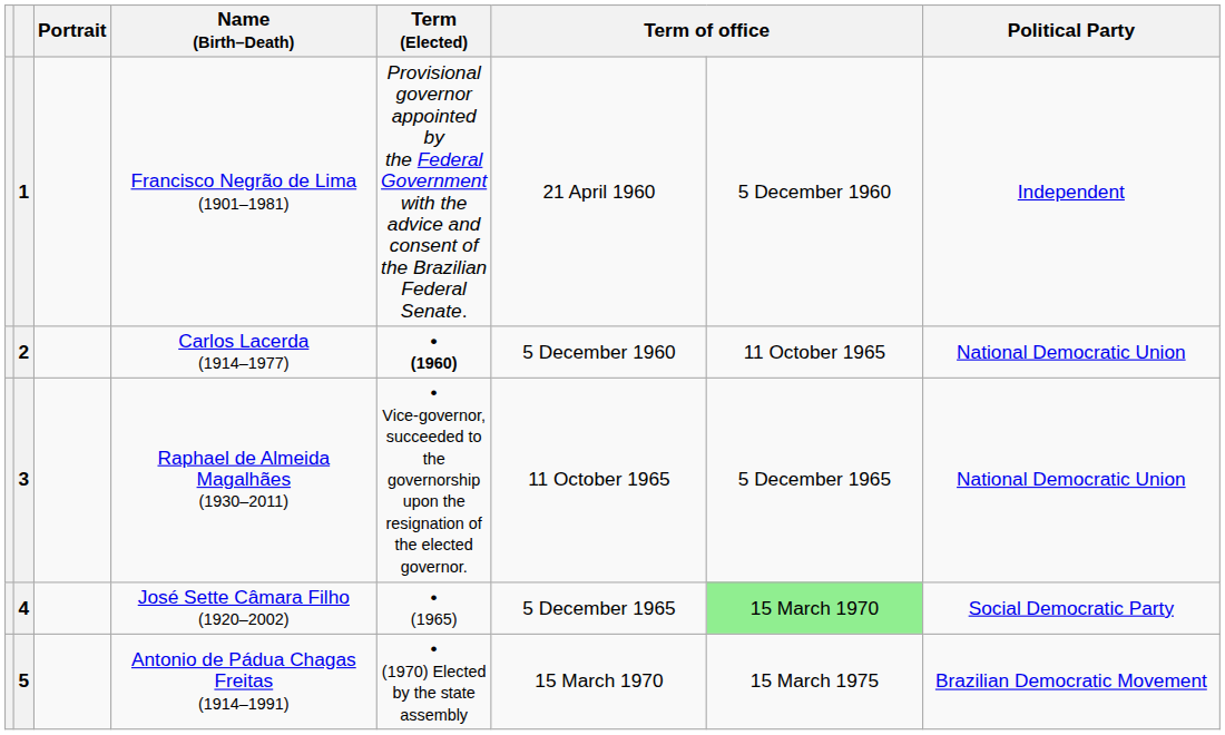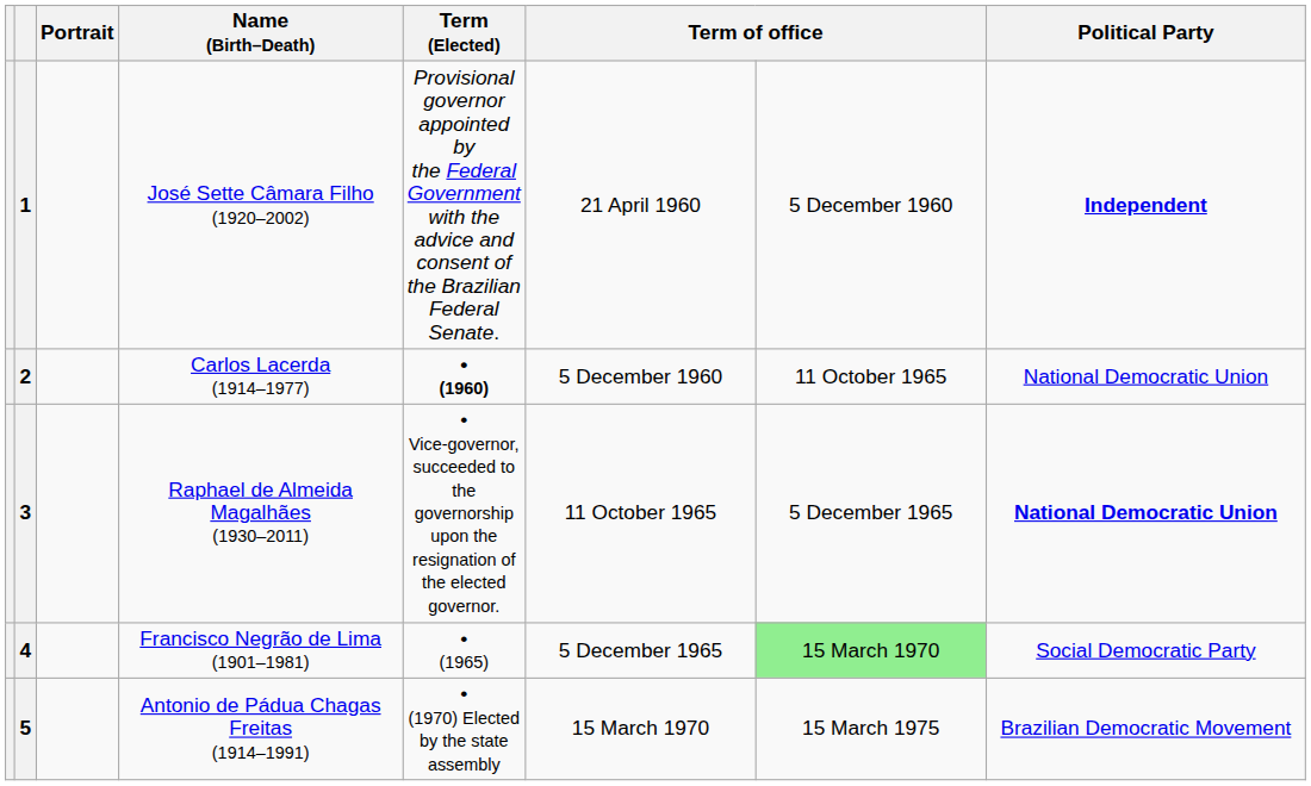1 | Name (Birth–Death): Francisco Negrão de Lima (1901–1981) -> José Sette Câmara Filho (1920–2002)
1 | Political Party: normal -> bold
3 | Political Party: normal -> bold
4 | Name (Birth–Death): José Sette Câmara Filho (1920–2002) -> Francisco Negrão de Lima (1901–1981)
